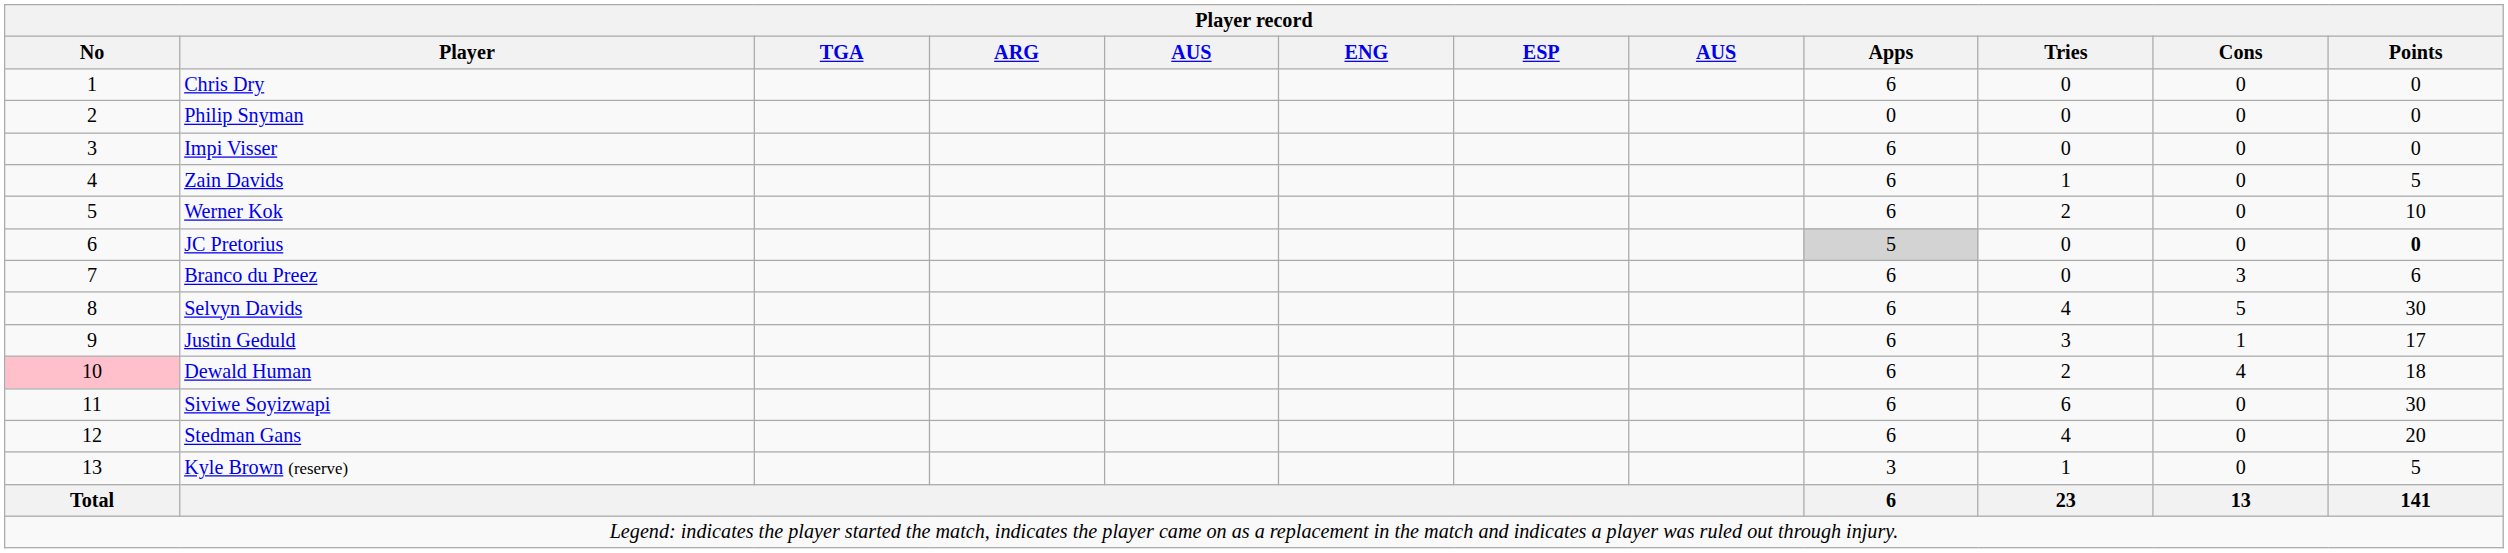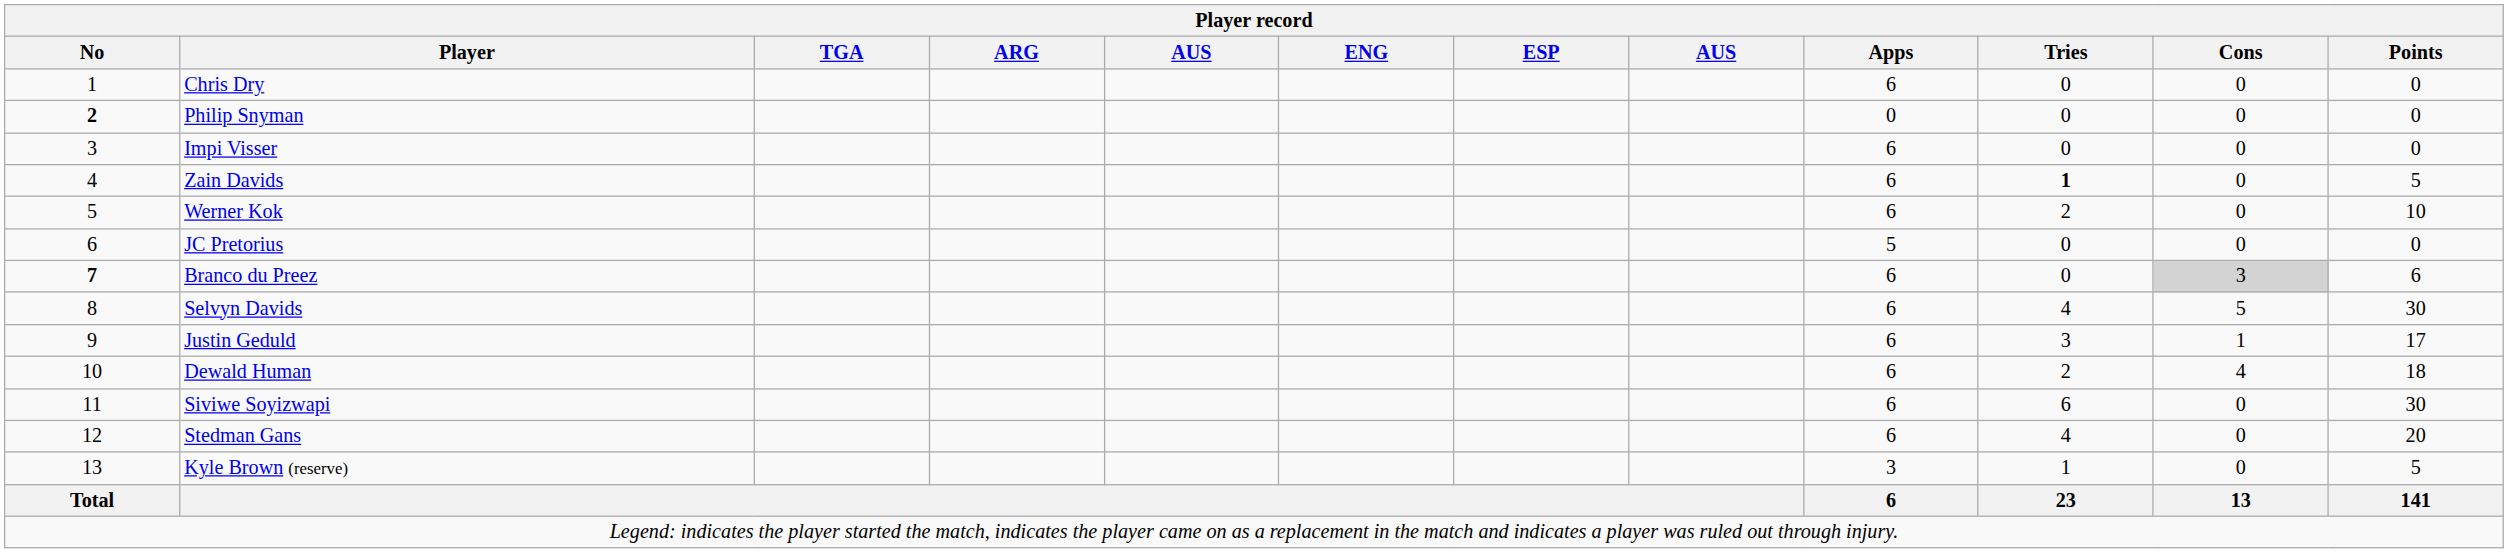Philip Snyman | No: normal -> bold
Zain Davids | Tries: normal -> bold
JC Pretorius | Apps: lightgrey background -> no background
JC Pretorius | Points: bold -> normal
Branco du Preez | No: normal -> bold
Branco du Preez | Cons: no background -> lightgrey background
Dewald Human | No: pink background -> no background
